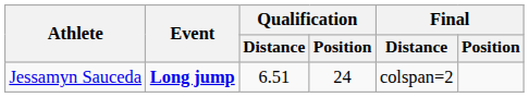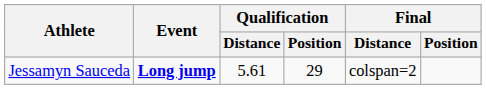Jessamyn Sauceda | Qualification / Distance: 6.51 -> 5.61
Jessamyn Sauceda | Qualification / Position: 24 -> 29
